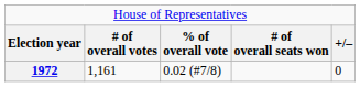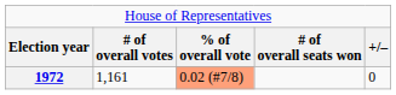1972 | column 3: no background -> lightsalmon background
